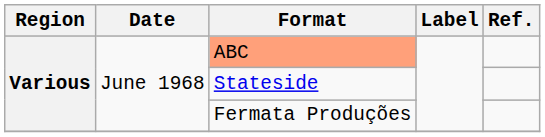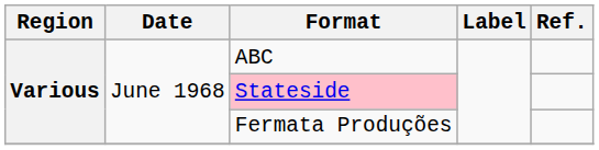ABC | Format: lightsalmon background -> no background
Stateside | Format: no background -> pink background
